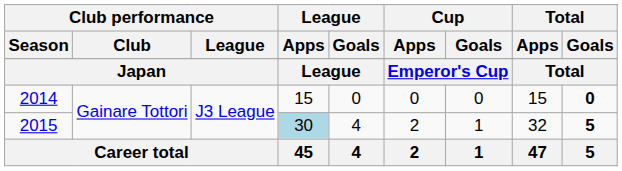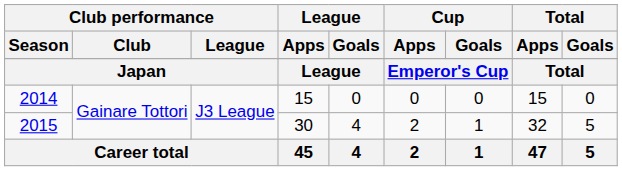2014 | Total / Goals: bold -> normal
2015 | League / Apps: lightblue background -> no background
2015 | Total / Goals: bold -> normal
